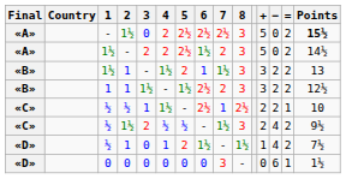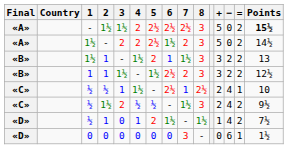row 2 | 3: 0 -> 1½
row 6 | −: 2 -> 4
